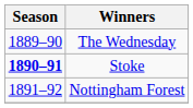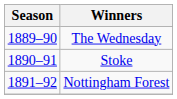Stoke | Season: bold -> normal
